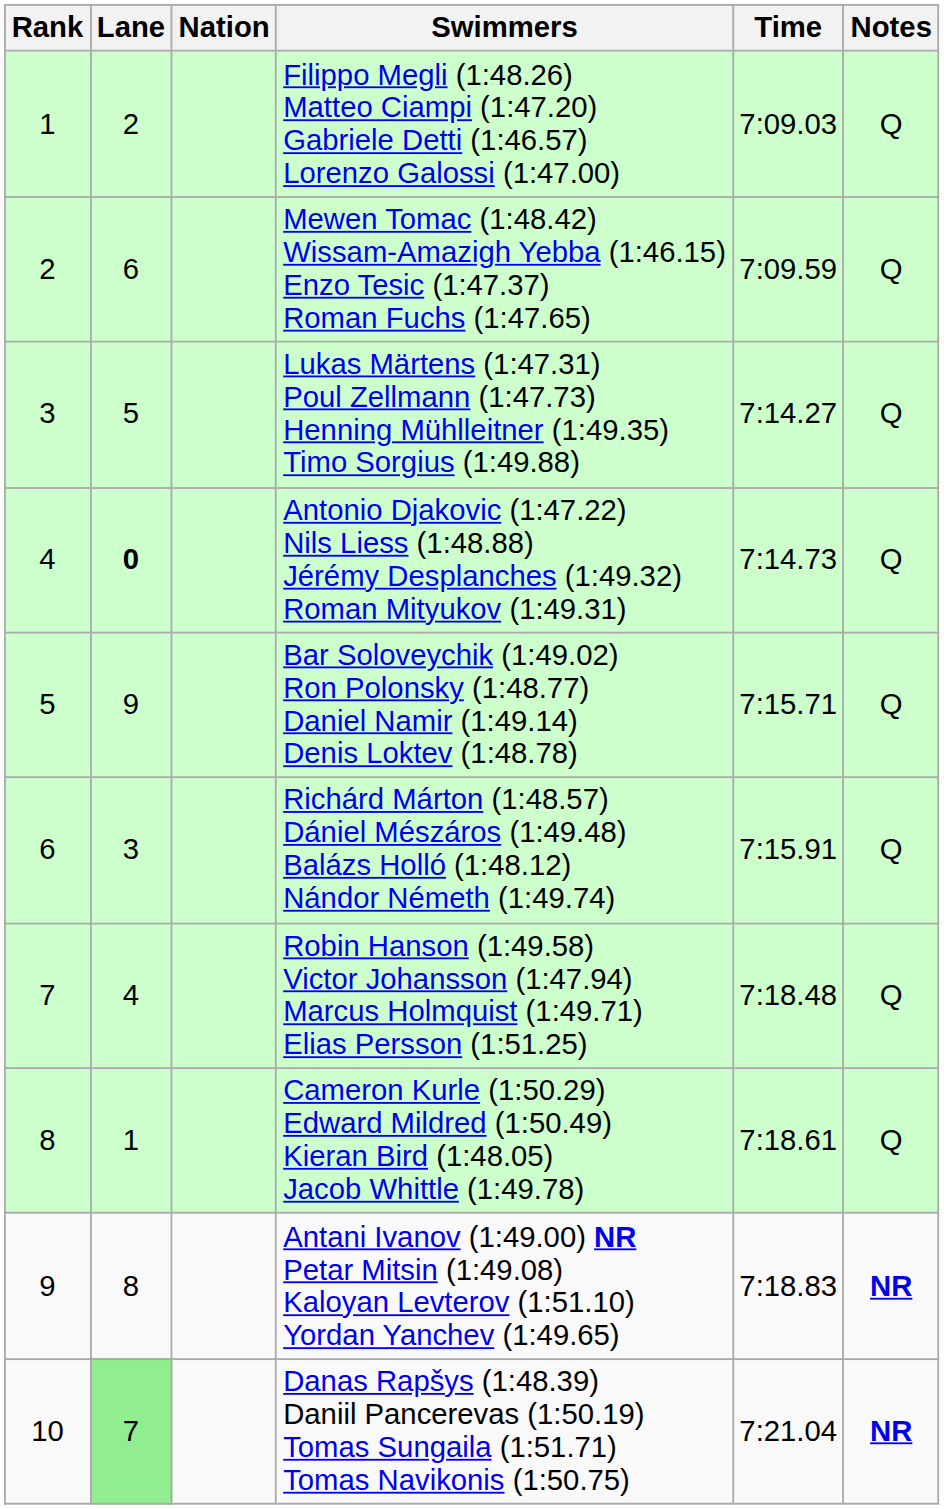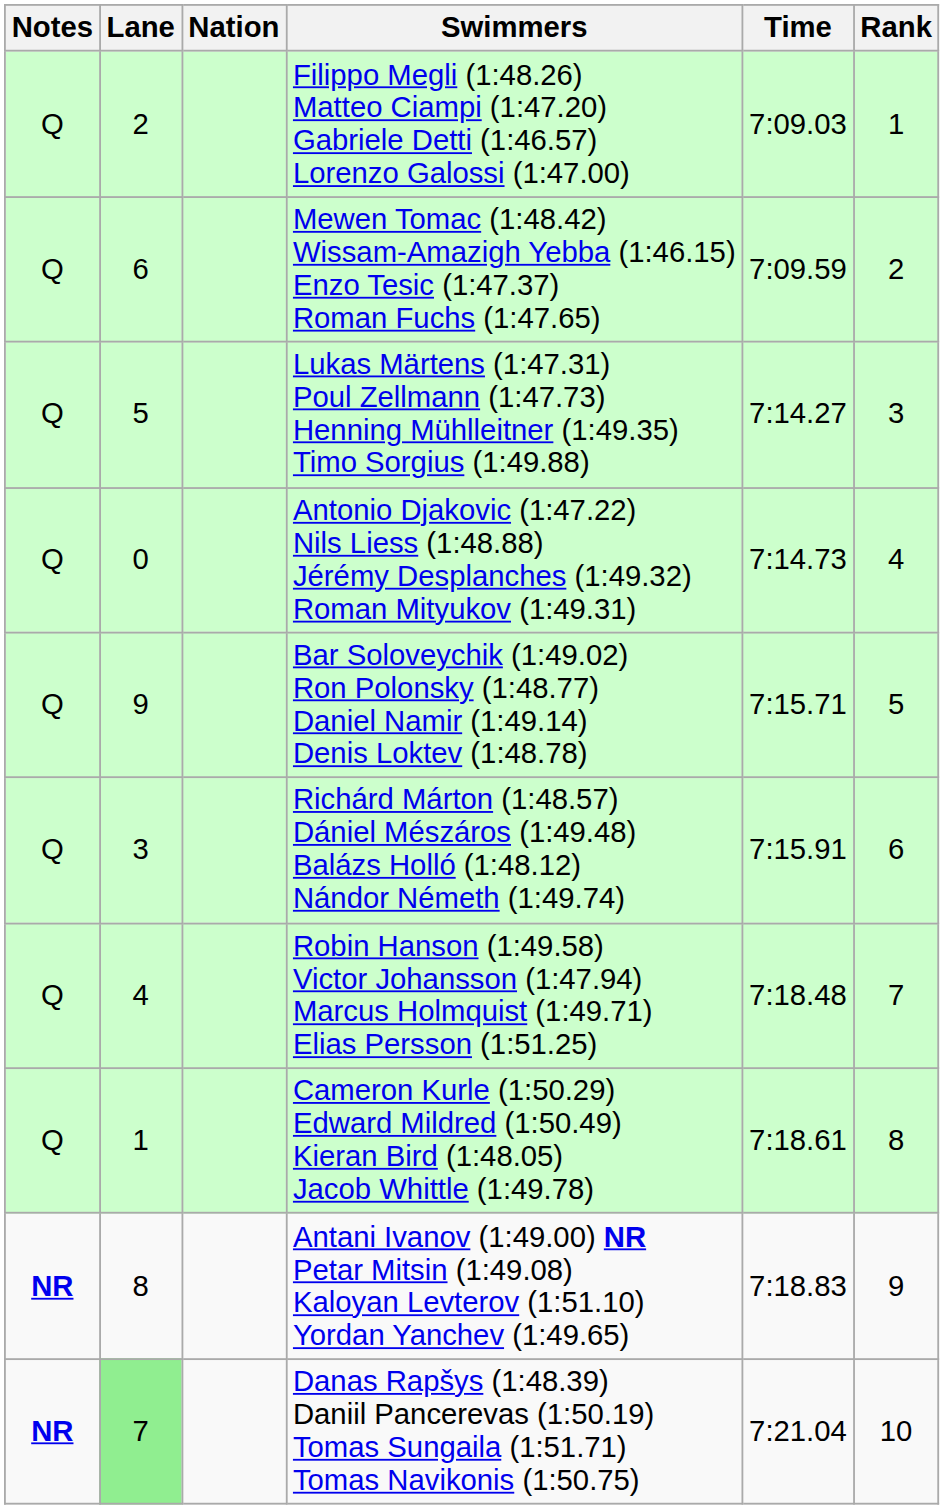columns swapped: Rank <-> Notes
row 5 | Lane: bold -> normal
